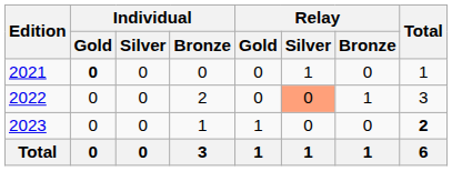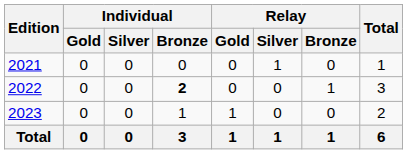2021 | Individual / Gold: bold -> normal
2022 | Individual / Bronze: normal -> bold
2022 | Relay / Silver: lightsalmon background -> no background
2023 | Total: bold -> normal
